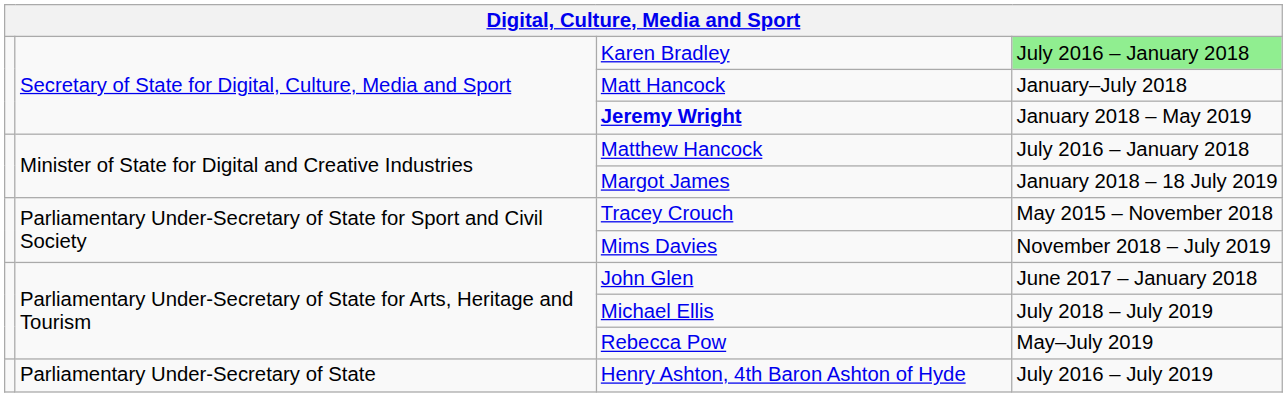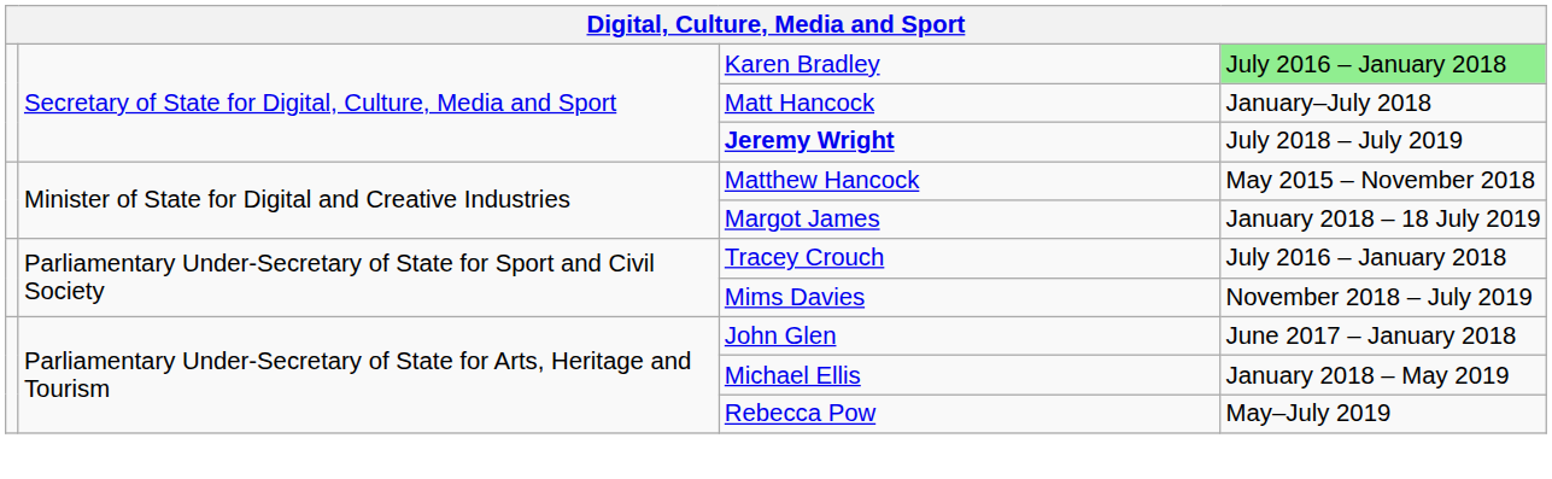Jeremy Wright | column 4: January 2018 – May 2019 -> July 2018 – July 2019
Matthew Hancock | column 4: July 2016 – January 2018 -> May 2015 – November 2018
Tracey Crouch | column 4: May 2015 – November 2018 -> July 2016 – January 2018
Michael Ellis | column 4: July 2018 – July 2019 -> January 2018 – May 2019
- row: Parliamentary Under-Secretary of State | Henry Ashton, 4th Baron Ashton of Hyde | July 2016 – July 2019
